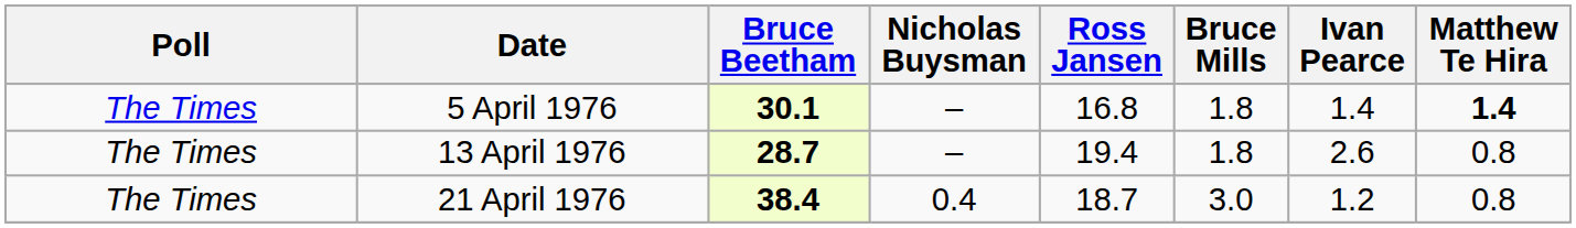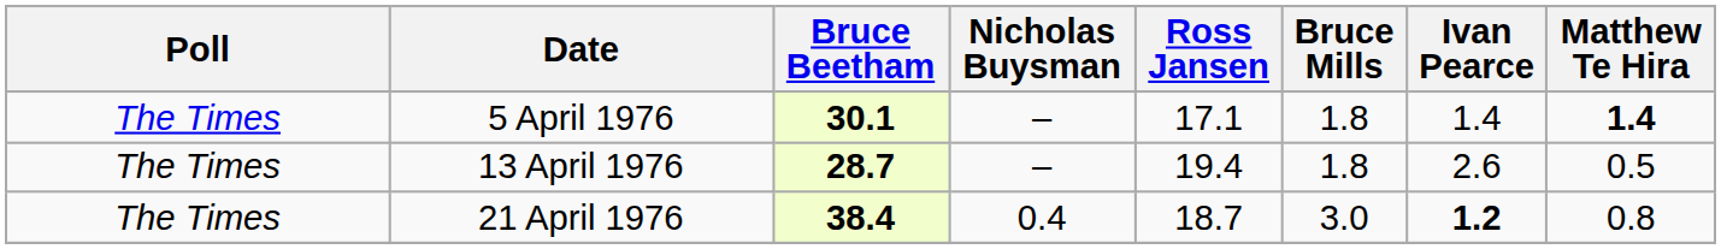5 April 1976 | Ross Jansen: 16.8 -> 17.1
13 April 1976 | Matthew Te Hira: 0.8 -> 0.5
21 April 1976 | Ivan Pearce: normal -> bold
